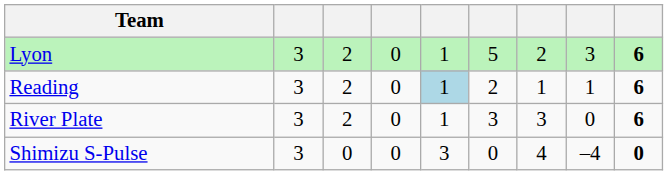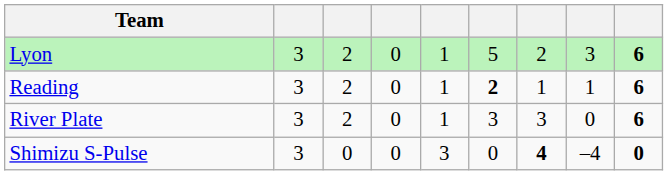Reading | column 5: lightblue background -> no background
Reading | column 6: normal -> bold
Shimizu S-Pulse | column 7: normal -> bold
